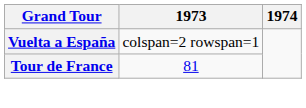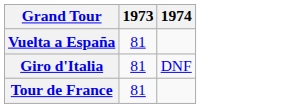Vuelta a España | 1973: colspan=2 rowspan=1 -> 81
+ row: Giro d'Italia | 81 | DNF
